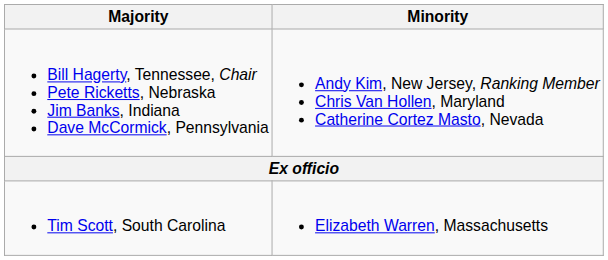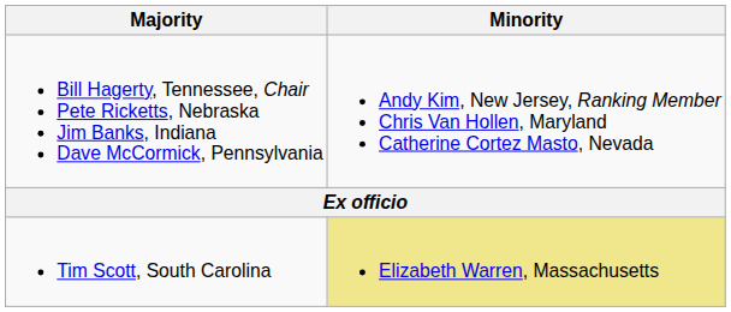Tim Scott, South Carolina | Minority: no background -> khaki background
